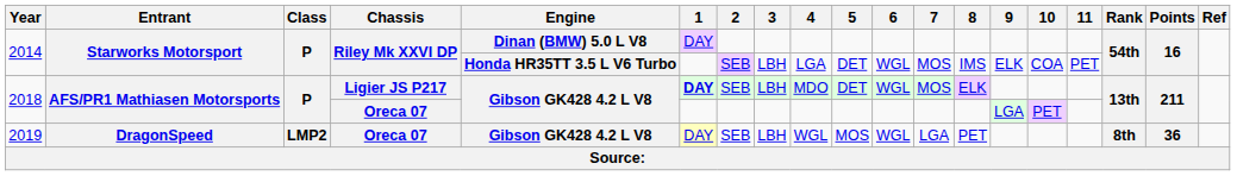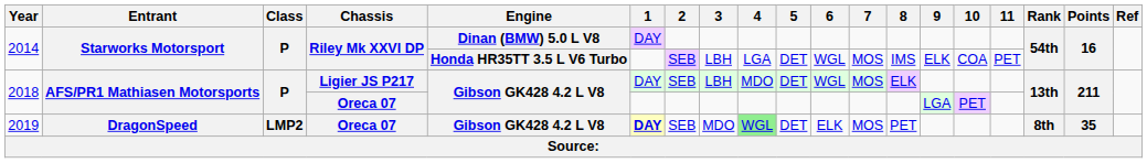2018 / Ligier JS P217 | 1: bold -> normal
2019 | 1: normal -> bold
2019 | 3: LBH -> MDO
2019 | 4: no background -> lightgreen background
2019 | 5: MOS -> DET
2019 | 6: WGL -> ELK
2019 | 7: LGA -> MOS
2019 | Points: 36 -> 35
